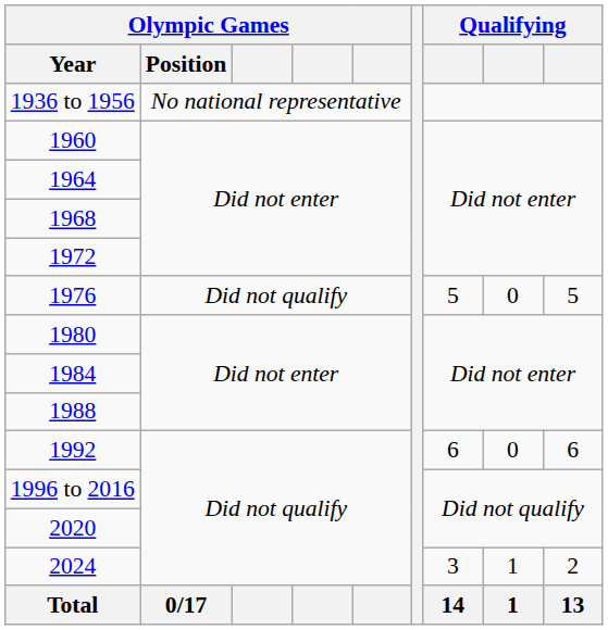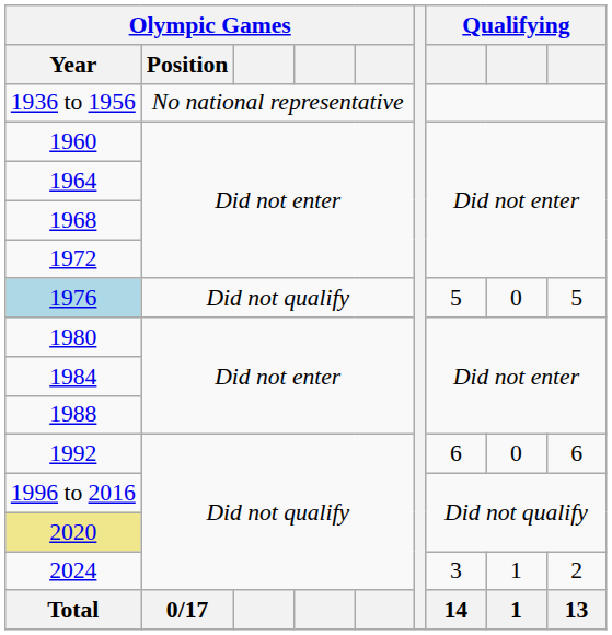1976 | Olympic Games / Year: no background -> lightblue background
2020 | Olympic Games / Year: no background -> khaki background
